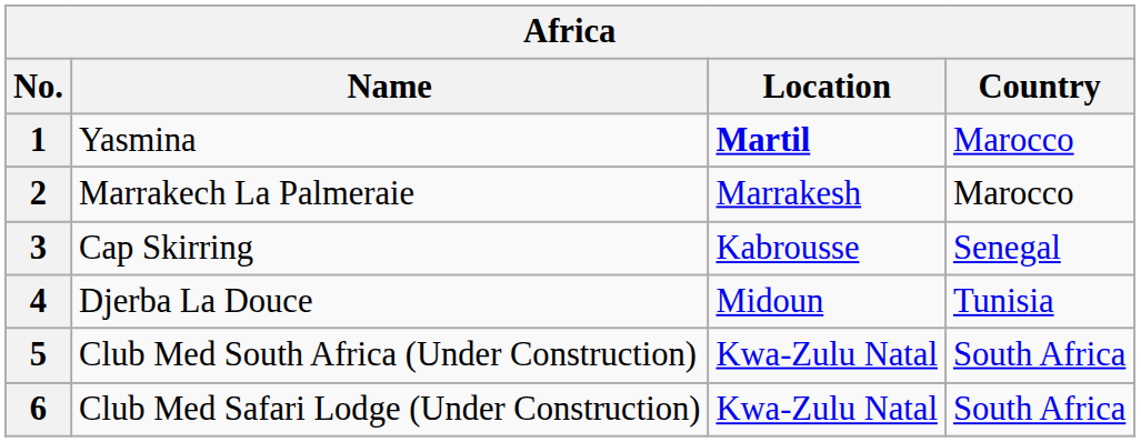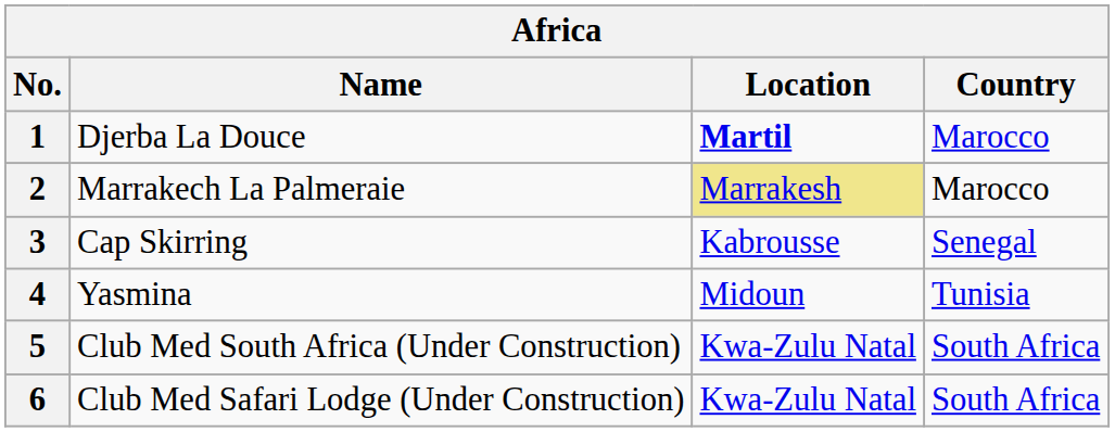1 | Name: Yasmina -> Djerba La Douce
2 | Location: no background -> khaki background
4 | Name: Djerba La Douce -> Yasmina
